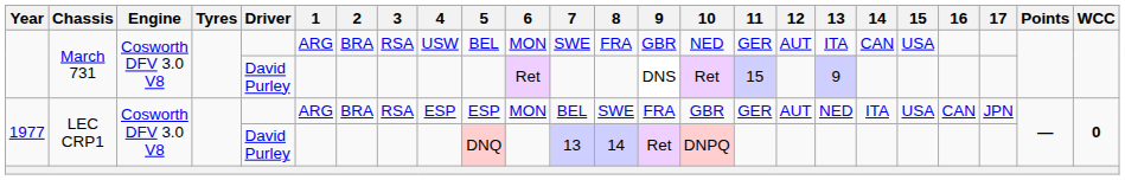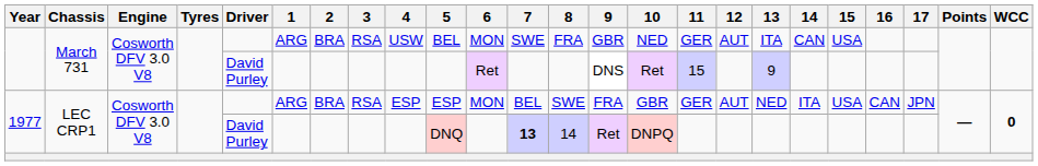row 5 | 7: normal -> bold
